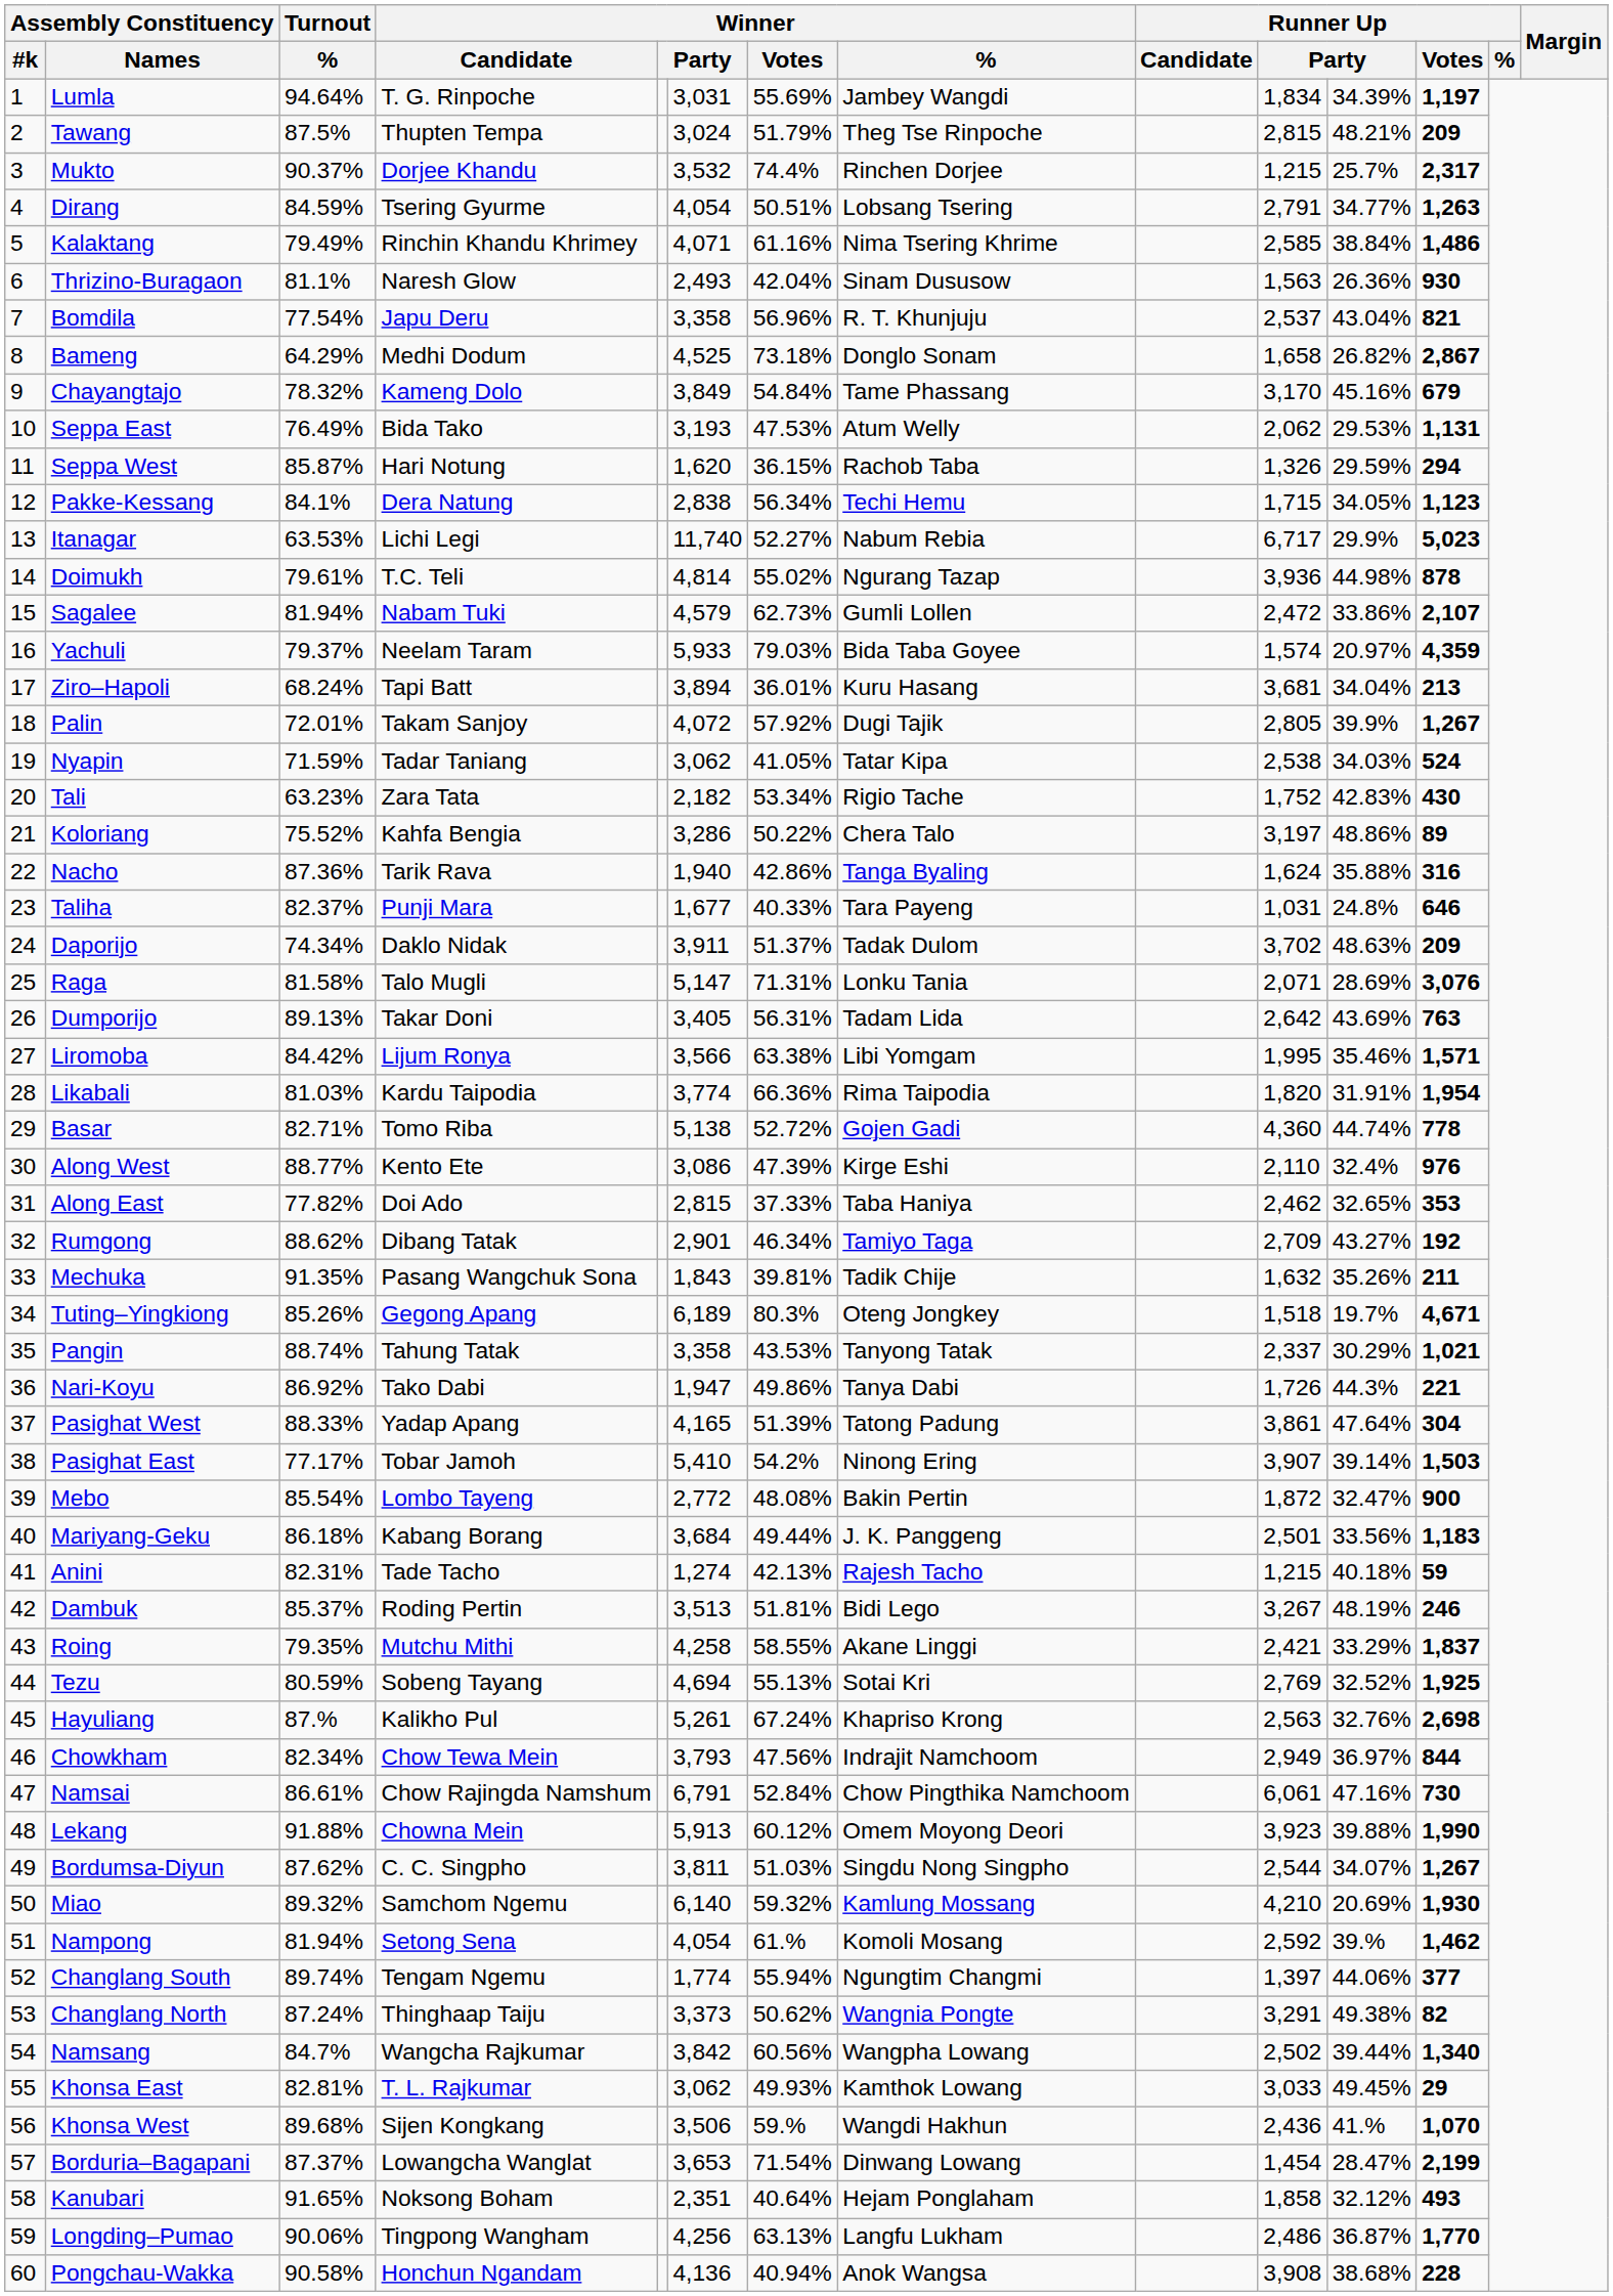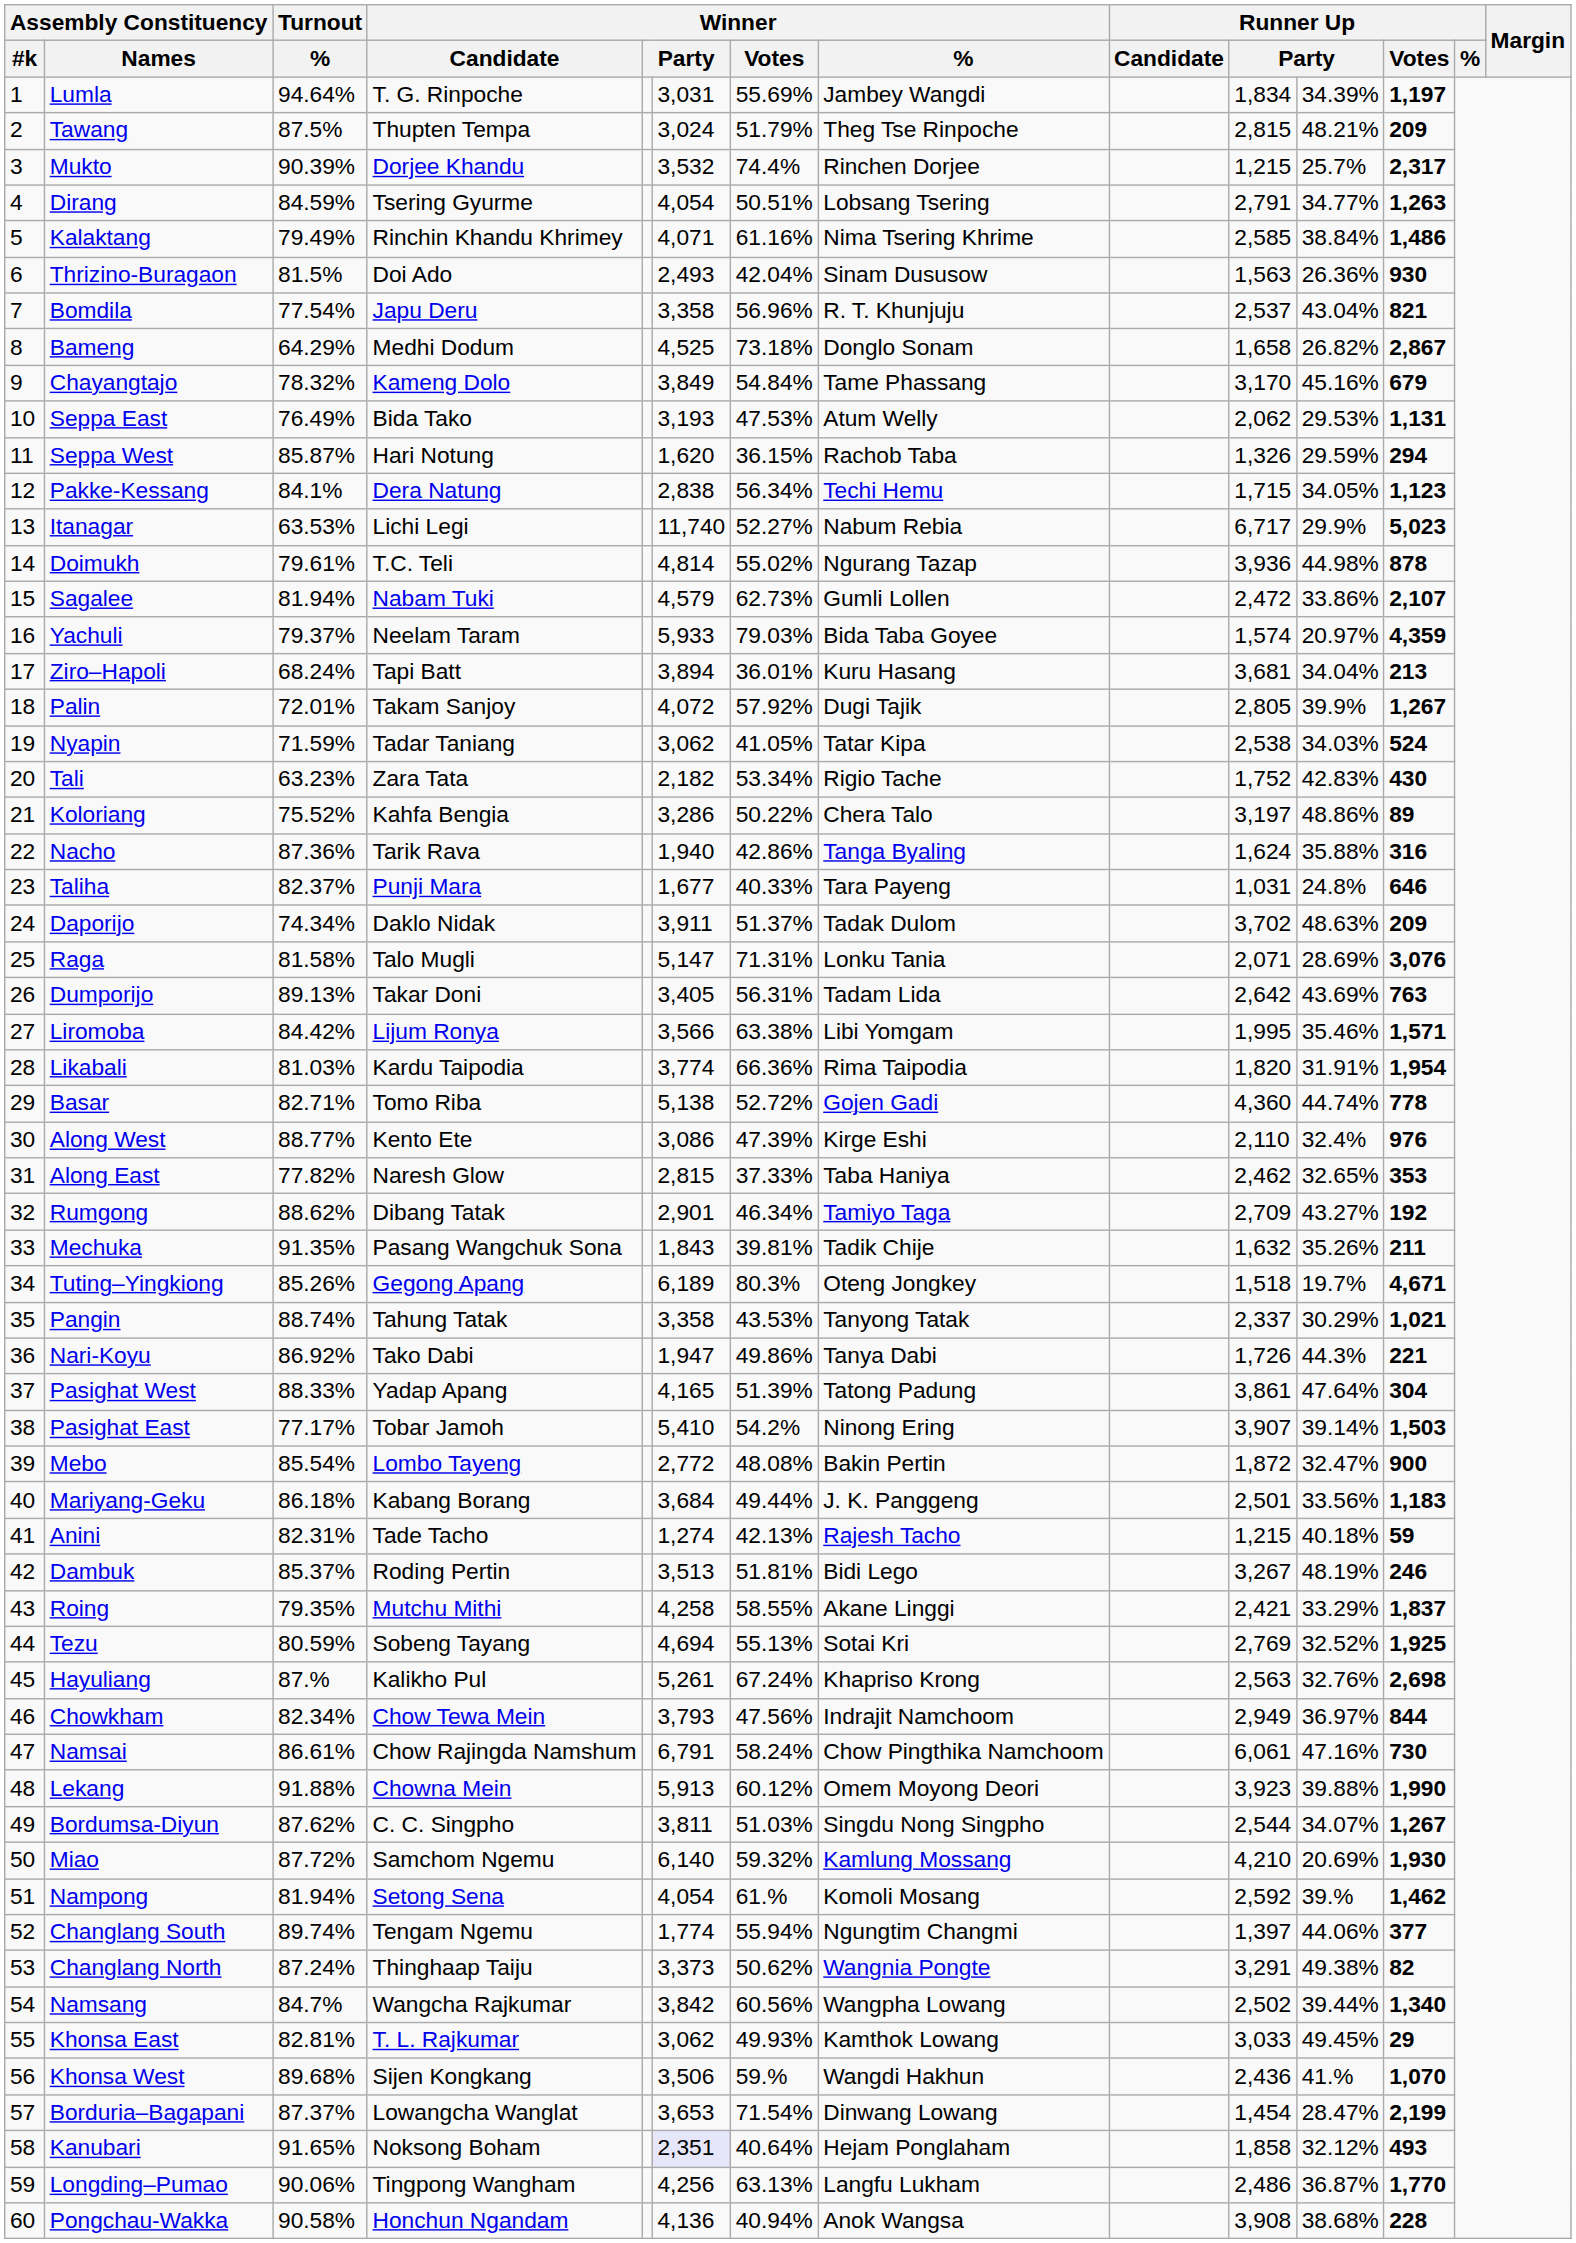Mukto | Turnout / %: 90.37% -> 90.39%
Thrizino-Buragaon | Turnout / %: 81.1% -> 81.5%
Thrizino-Buragaon | Winner / Candidate: Naresh Glow -> Doi Ado
Along East | Winner / Candidate: Doi Ado -> Naresh Glow
Namsai | Winner / Votes: 52.84% -> 58.24%
Miao | Turnout / %: 89.32% -> 87.72%
Kanubari | column 6: no background -> lavender background
